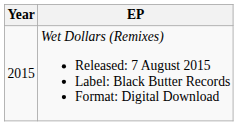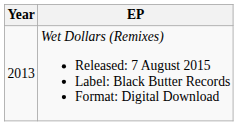row 2 | Year: 2015 -> 2013
